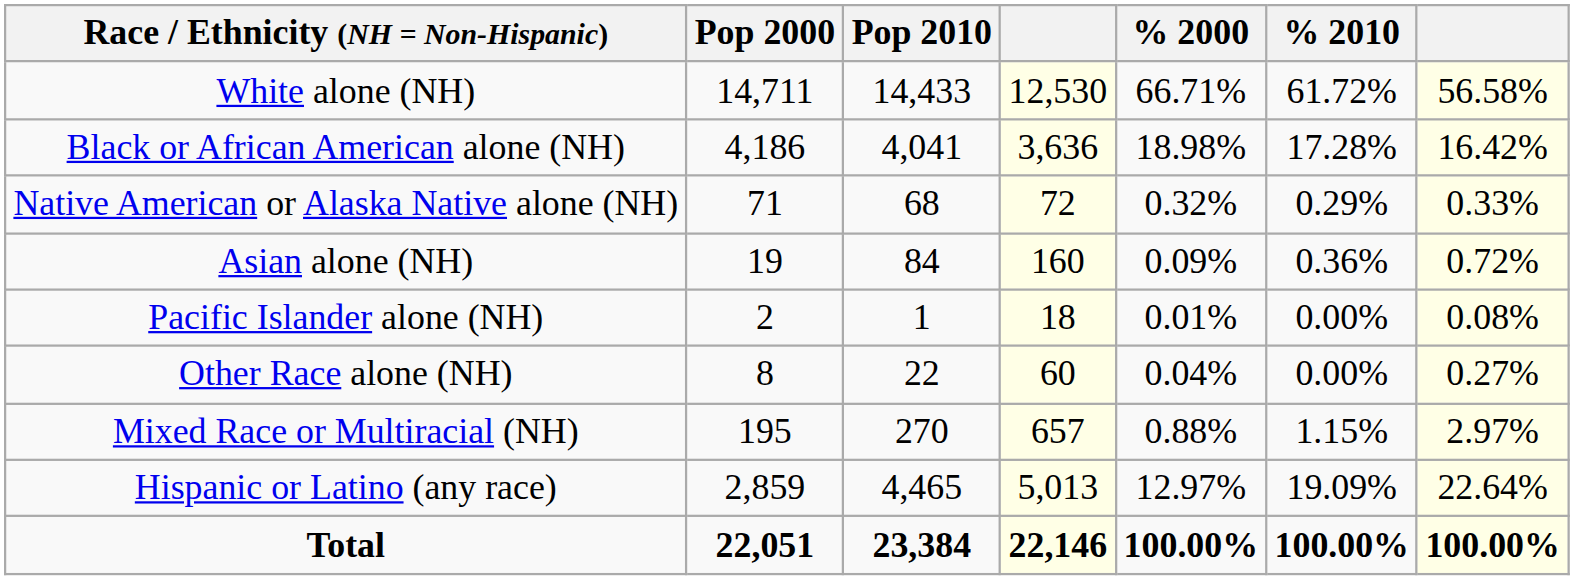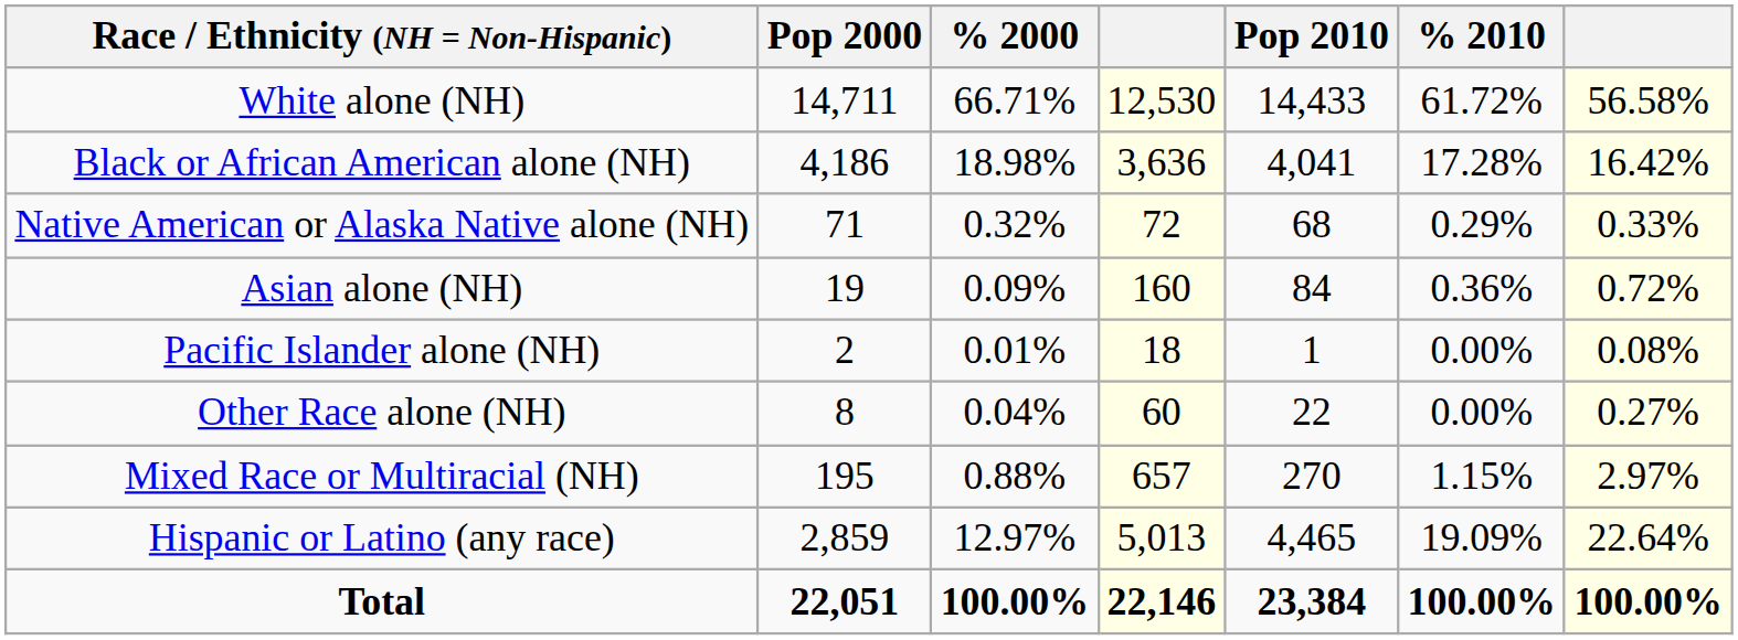columns swapped: Pop 2010 <-> % 2000
